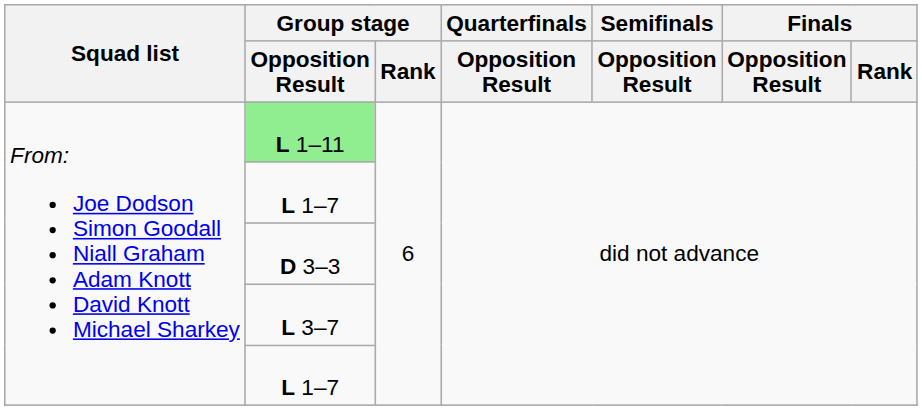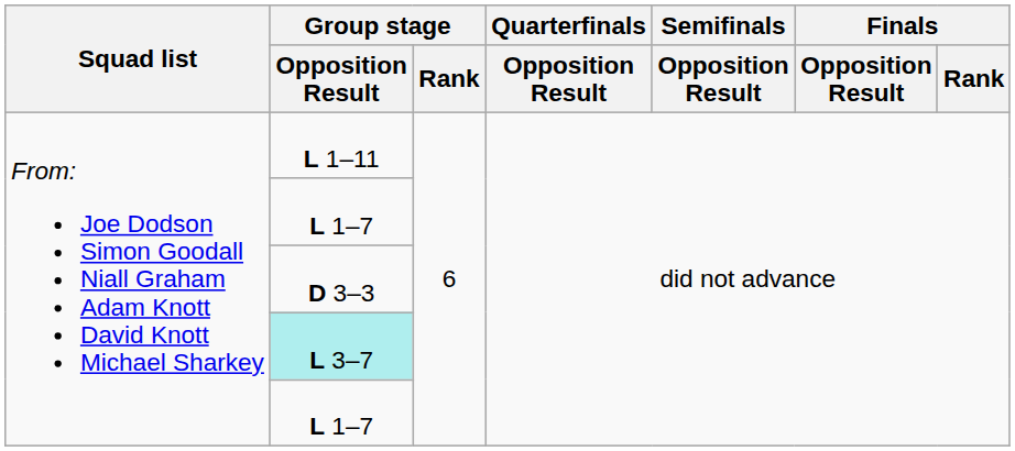L 1–11 | Group stage / Opposition Result: lightgreen background -> no background
L 3–7 | Group stage / Opposition Result: no background -> paleturquoise background
